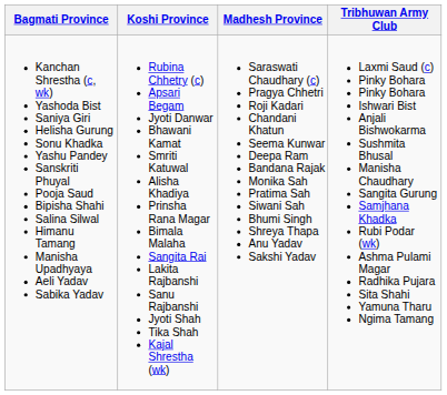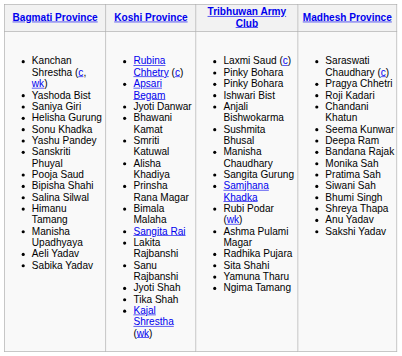columns swapped: Madhesh Province <-> Tribhuwan Army Club
